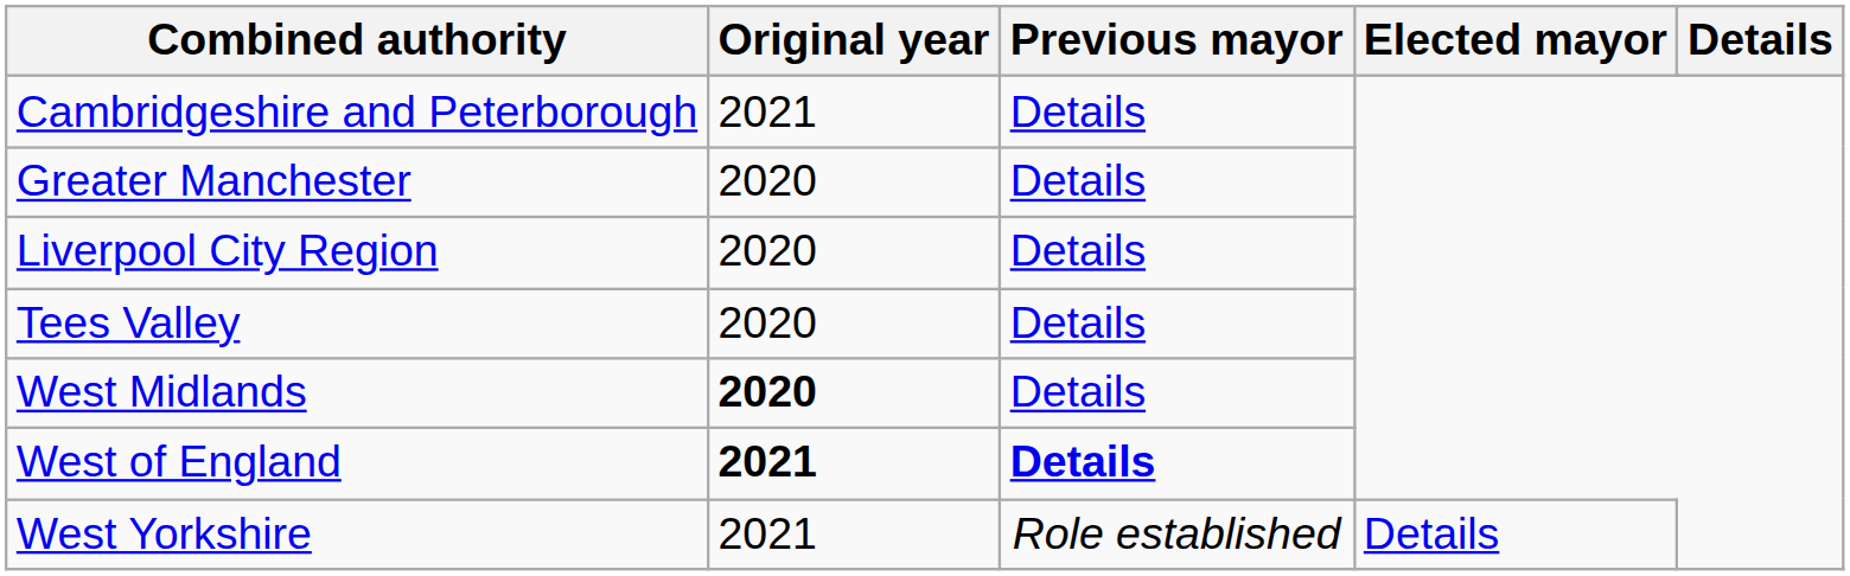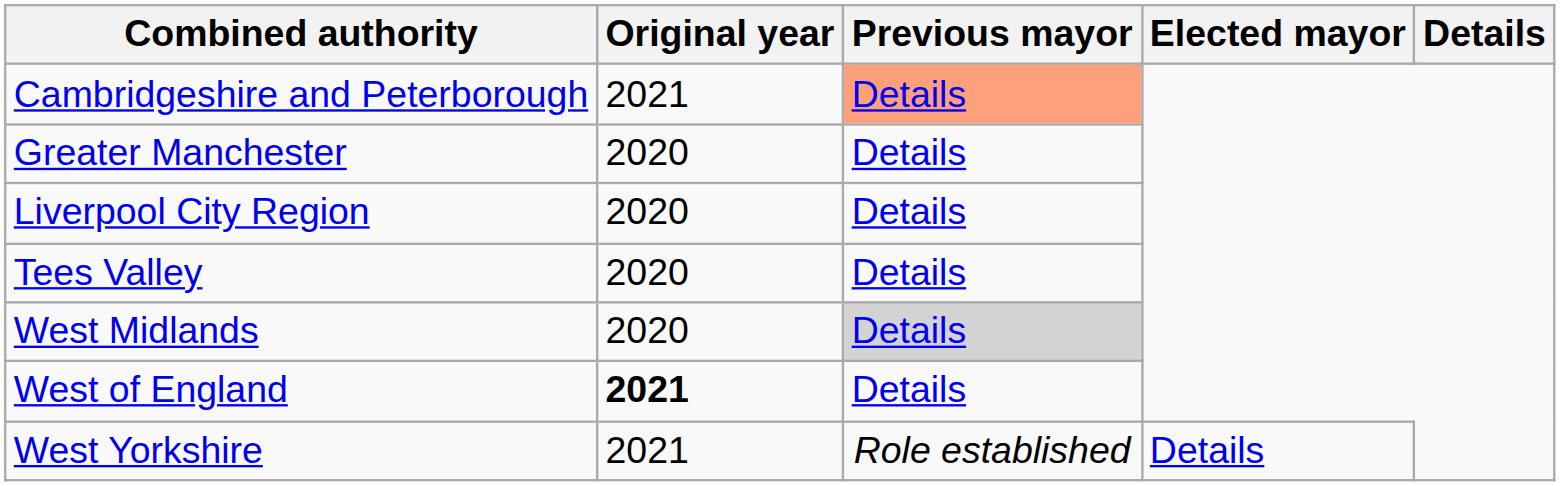Cambridgeshire and Peterborough | column 3: no background -> lightsalmon background
West Midlands | Original year: bold -> normal
West Midlands | column 3: no background -> lightgrey background
West of England | column 3: bold -> normal
